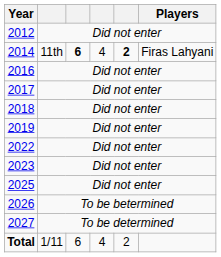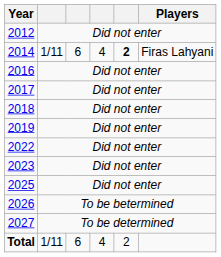2014 | column 2: 11th -> 1/11
2014 | column 3: bold -> normal
